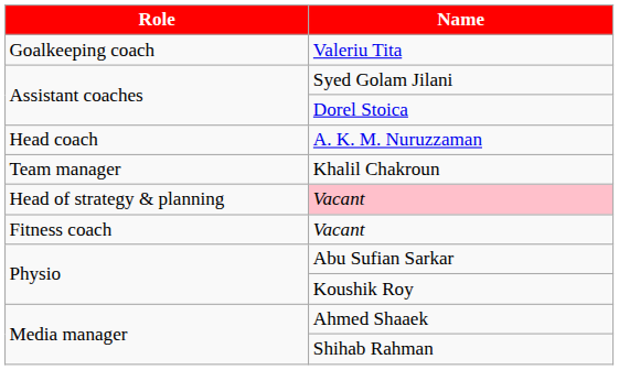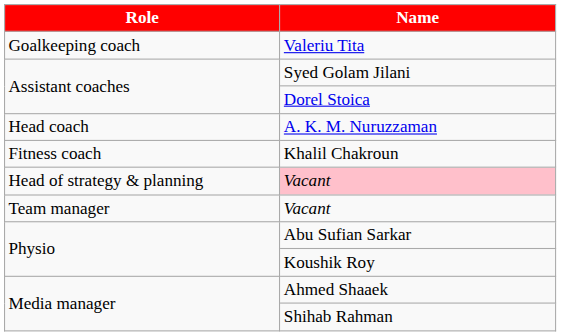row 6 | Role: Team manager -> Fitness coach
row 8 | Role: Fitness coach -> Team manager
